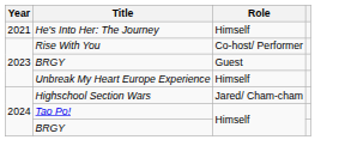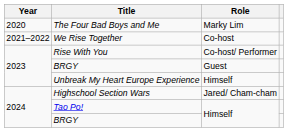+ row: 2020 | The Four Bad Boys and Me | Marky Lim
- row: 2021 | He's Into Her: The Journey | Himself
+ row: 2021–2022 | We Rise Together | Co-host
